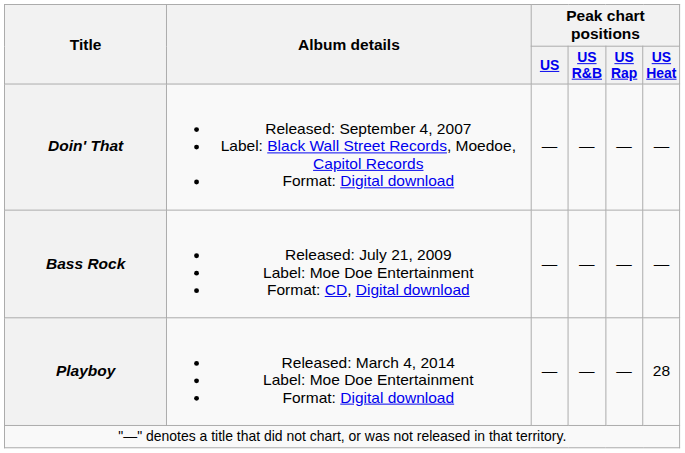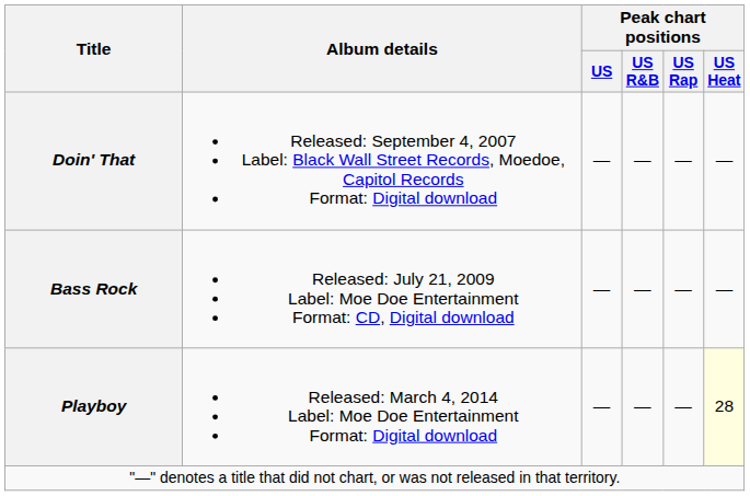Playboy | Peak chart positions / US Heat: no background -> lightyellow background
